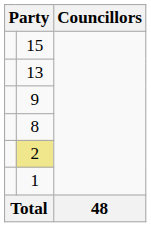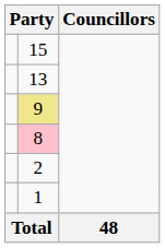9 | column 2: no background -> khaki background
8 | column 2: no background -> pink background
2 | column 2: khaki background -> no background
